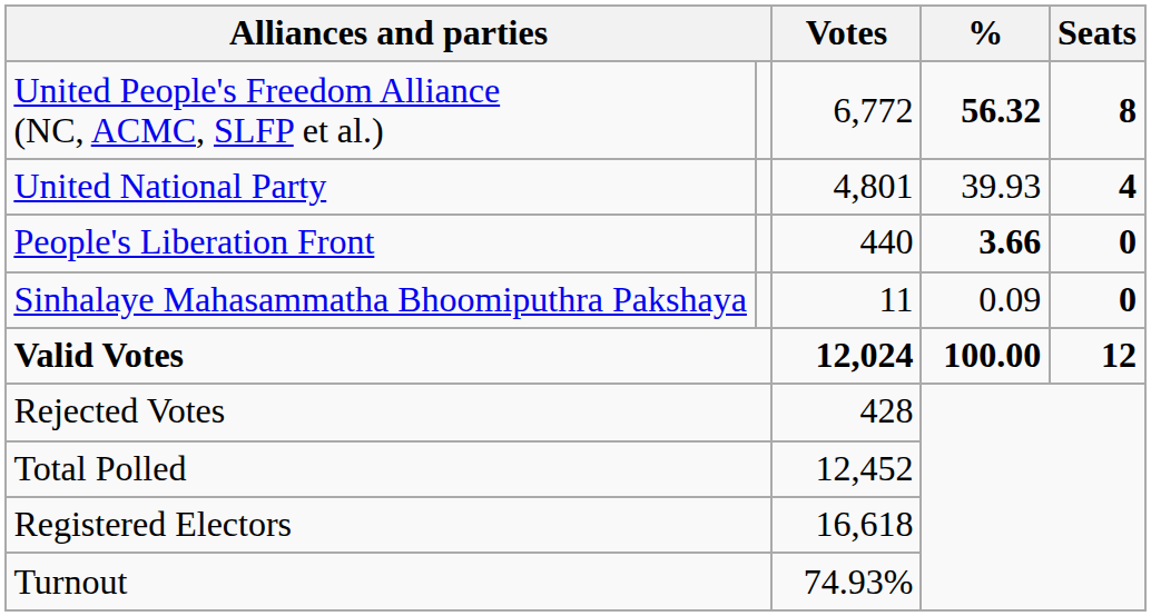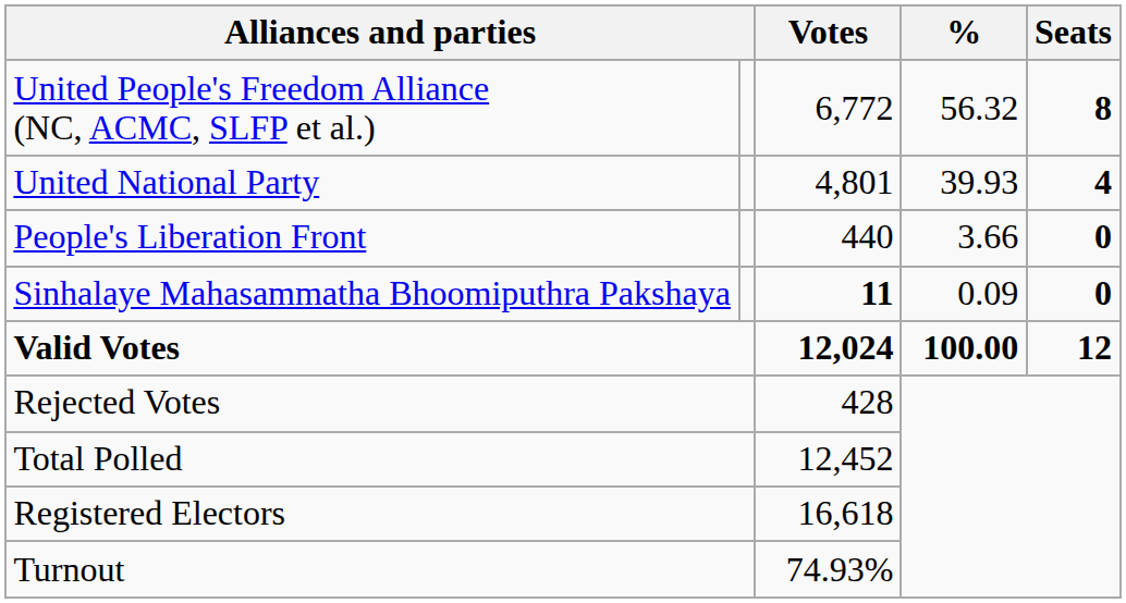United People's Freedom Alliance (NC, ACMC, SLFP et al.) | %: bold -> normal
People's Liberation Front | %: bold -> normal
Sinhalaye Mahasammatha Bhoomiputhra Pakshaya | Votes: normal -> bold
